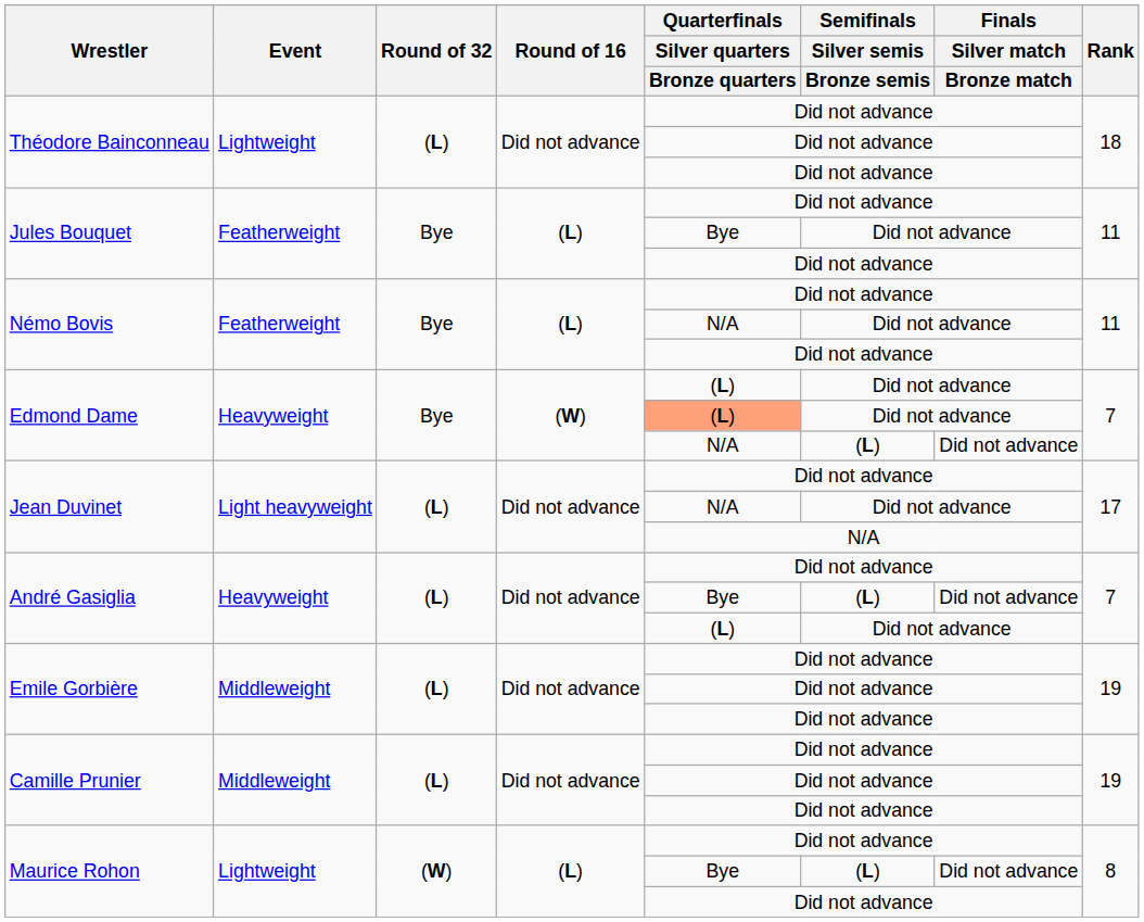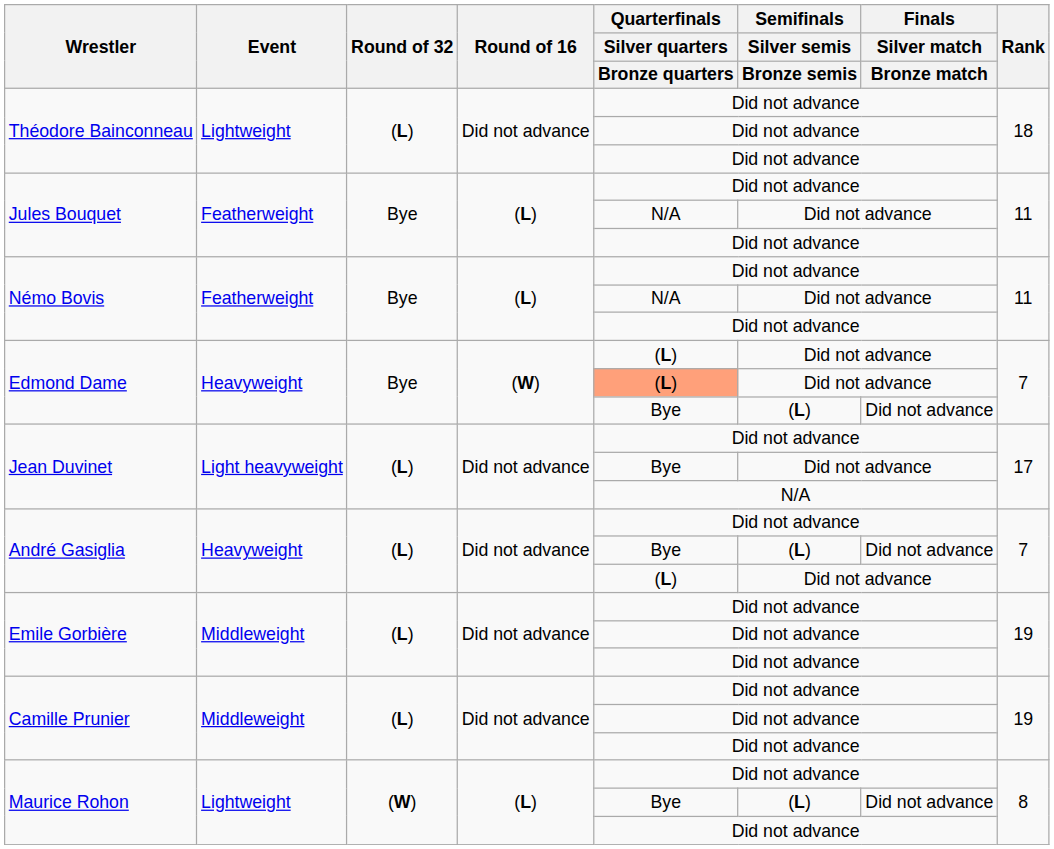row 8 | Quarterfinals / Silver quarters / Bronze quarters: Bye -> N/A
row 15 | Quarterfinals / Silver quarters / Bronze quarters: N/A -> Bye
row 17 | Quarterfinals / Silver quarters / Bronze quarters: N/A -> Bye
